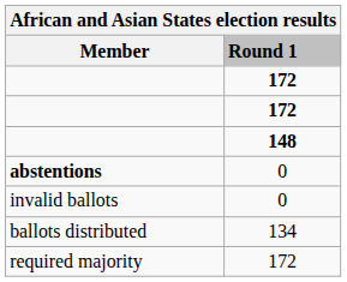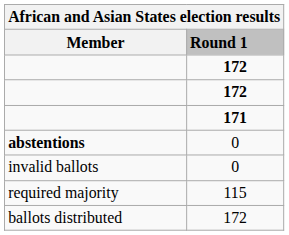row 5 | Round 1: 148 -> 171
row 8 | Member: ballots distributed -> required majority
row 8 | Round 1: 134 -> 115
row 9 | Member: required majority -> ballots distributed
